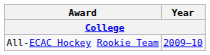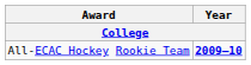row 3 | Year: normal -> bold
